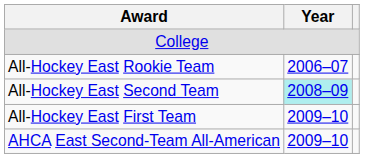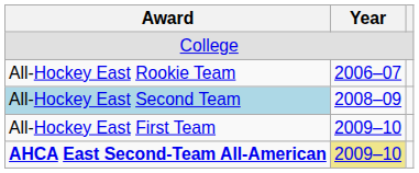All-Hockey East Second Team | Award: no background -> lightblue background
All-Hockey East Second Team | Year: paleturquoise background -> no background
AHCA East Second-Team All-American | Award: normal -> bold
AHCA East Second-Team All-American | Year: no background -> khaki background
